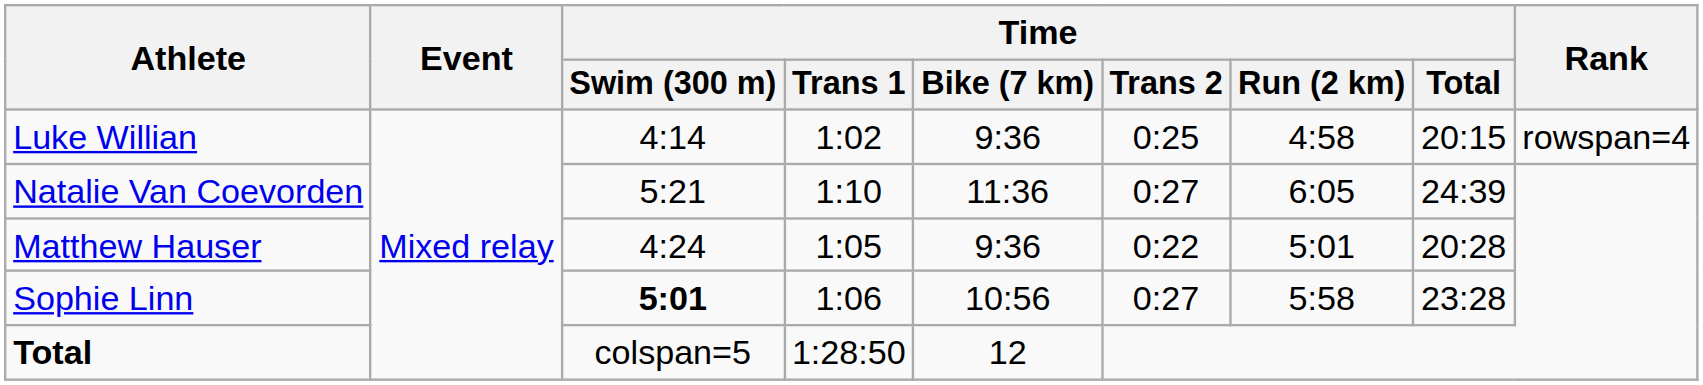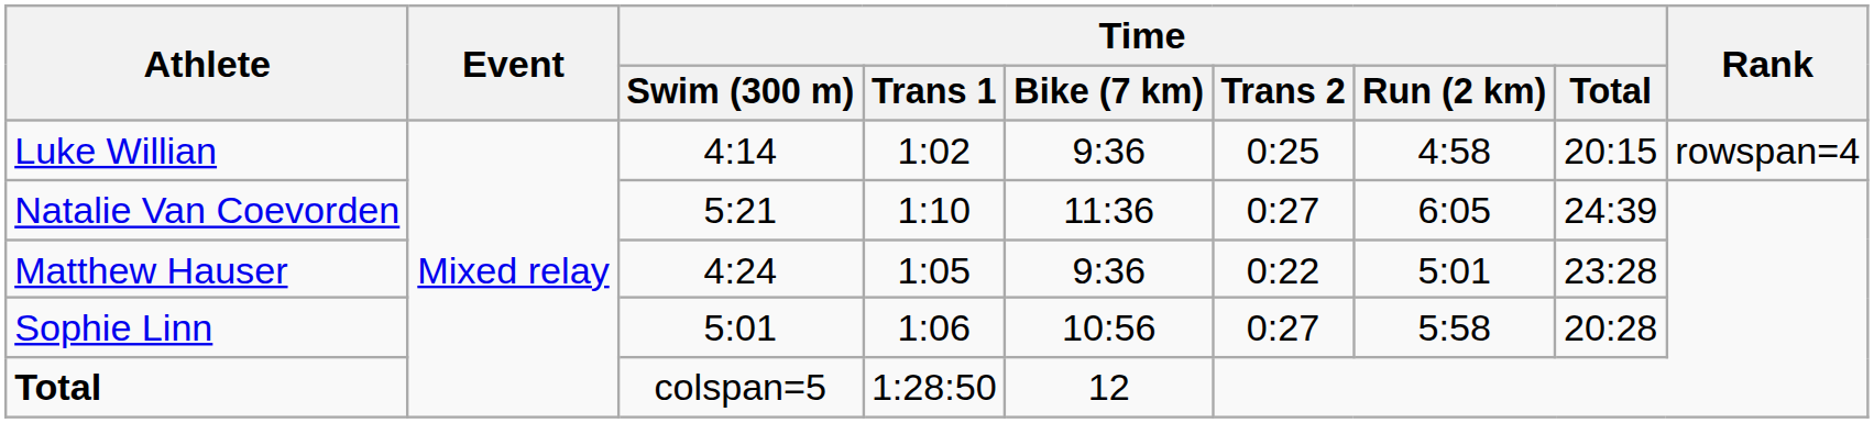Matthew Hauser | Time / Total: 20:28 -> 23:28
Sophie Linn | Time / Swim (300 m): bold -> normal
Sophie Linn | Time / Total: 23:28 -> 20:28
